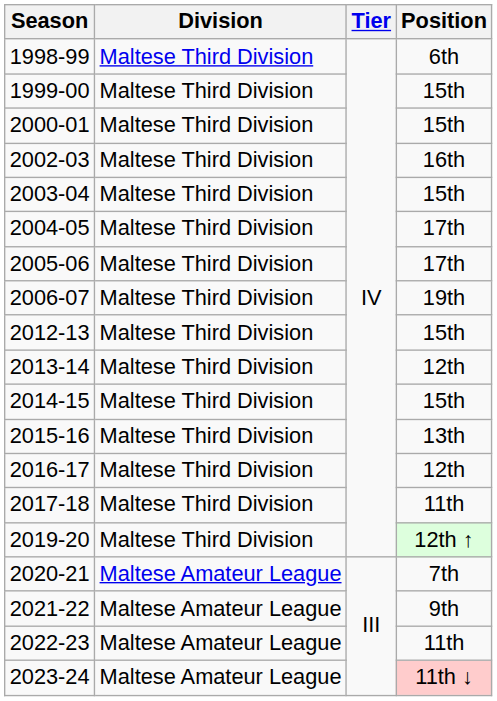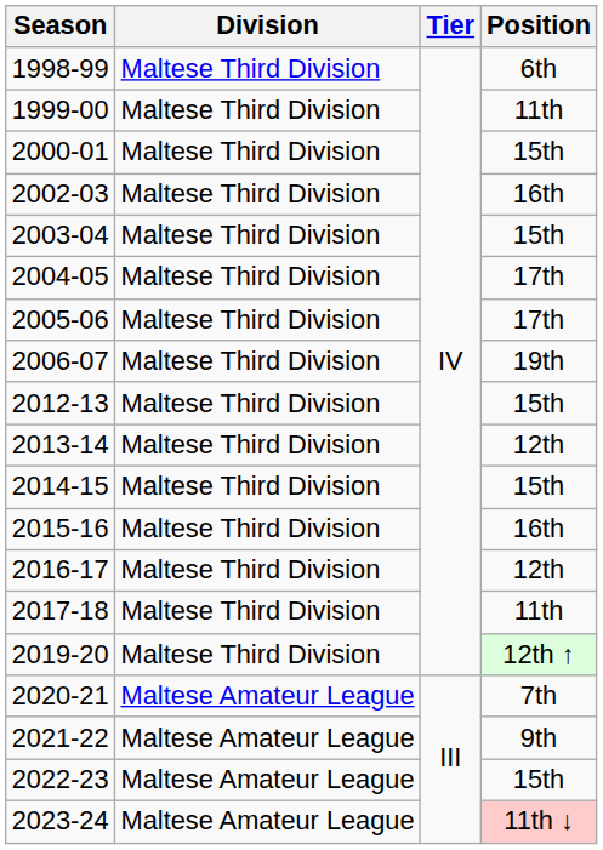1999-00 | Position: 15th -> 11th
2015-16 | Position: 13th -> 16th
2022-23 | Position: 11th -> 15th
